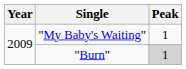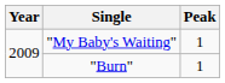"Burn" | Peak: lightgrey background -> no background
